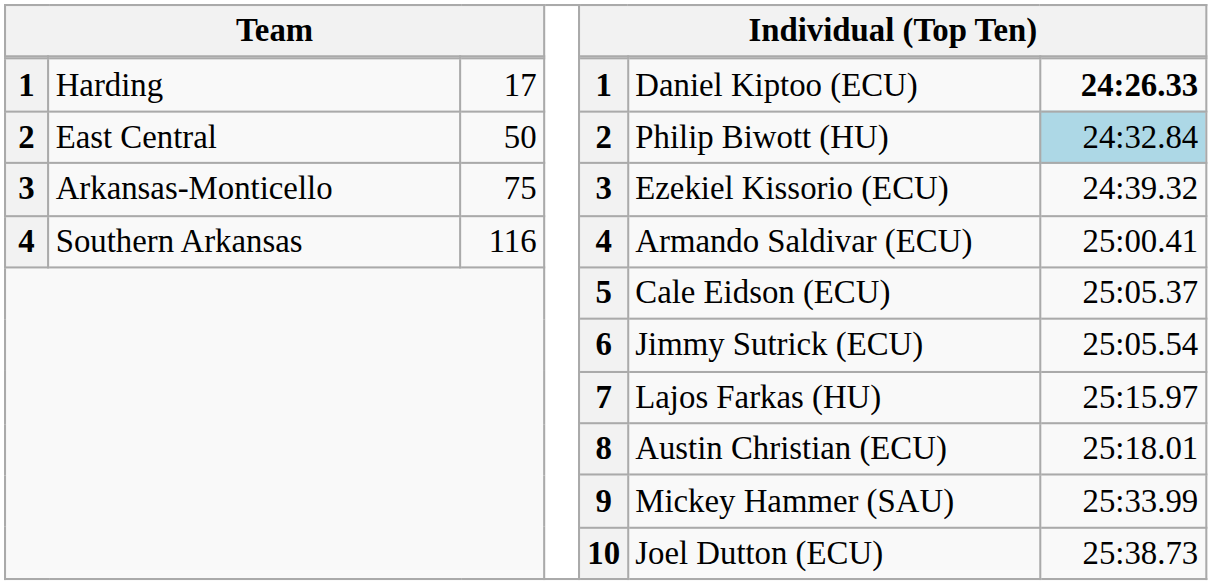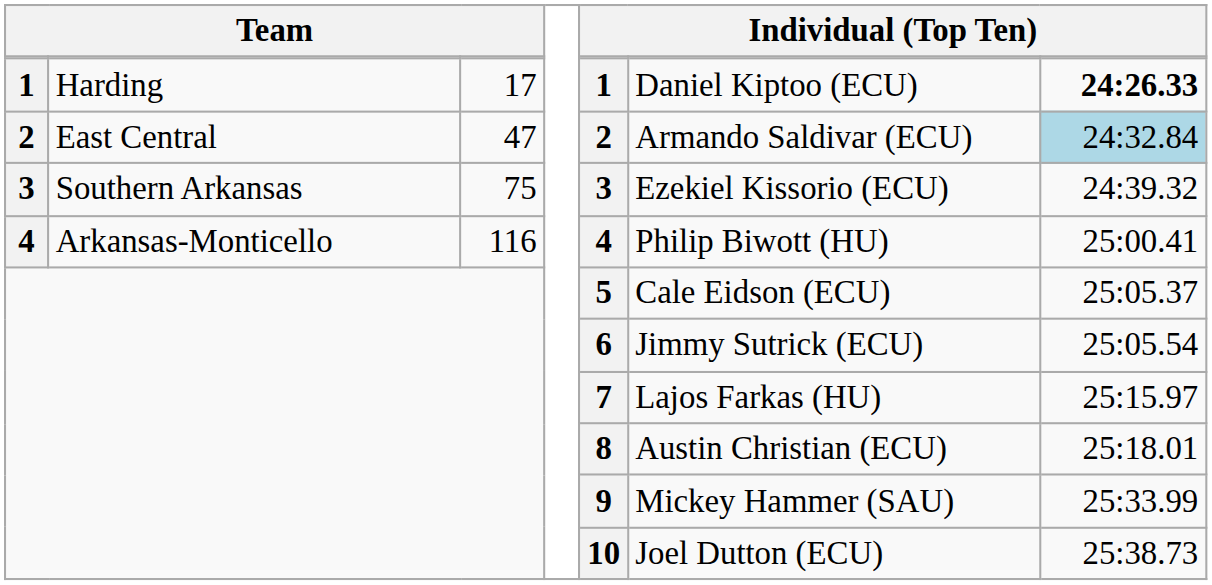row 4 | column 3: 50 -> 47
row 4 | column 6: Philip Biwott (HU) -> Armando Saldivar (ECU)
row 5 | column 2: Arkansas-Monticello -> Southern Arkansas
row 6 | column 2: Southern Arkansas -> Arkansas-Monticello
row 6 | column 6: Armando Saldivar (ECU) -> Philip Biwott (HU)
